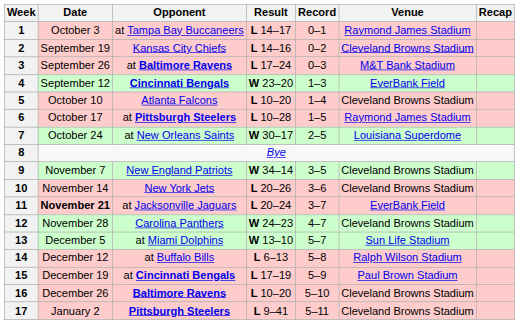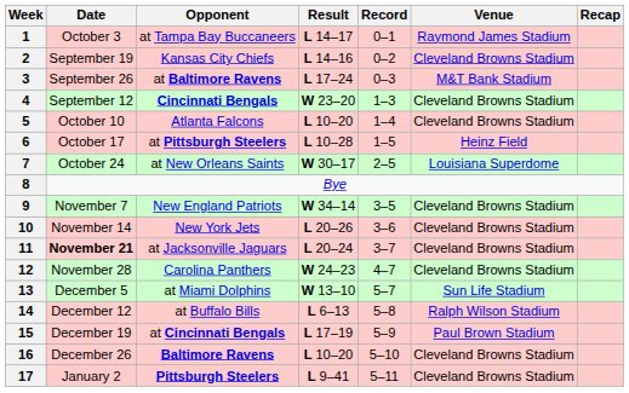4 | Venue: EverBank Field -> Cleveland Browns Stadium
6 | Venue: Raymond James Stadium -> Heinz Field
11 | Venue: EverBank Field -> Cleveland Browns Stadium
